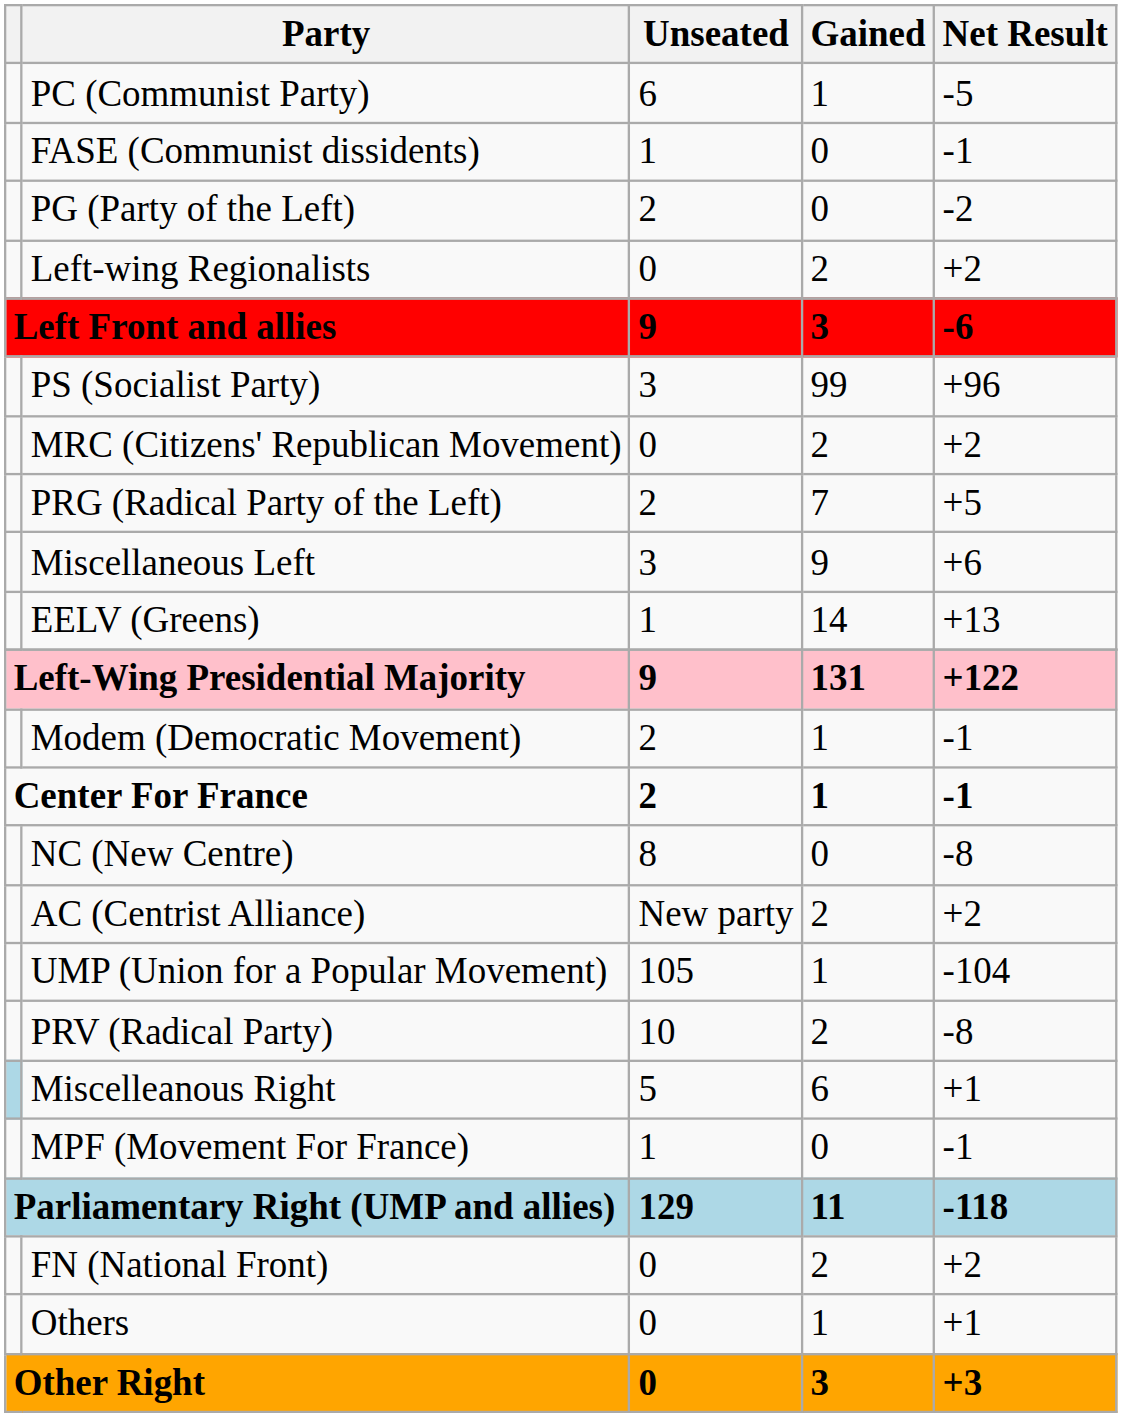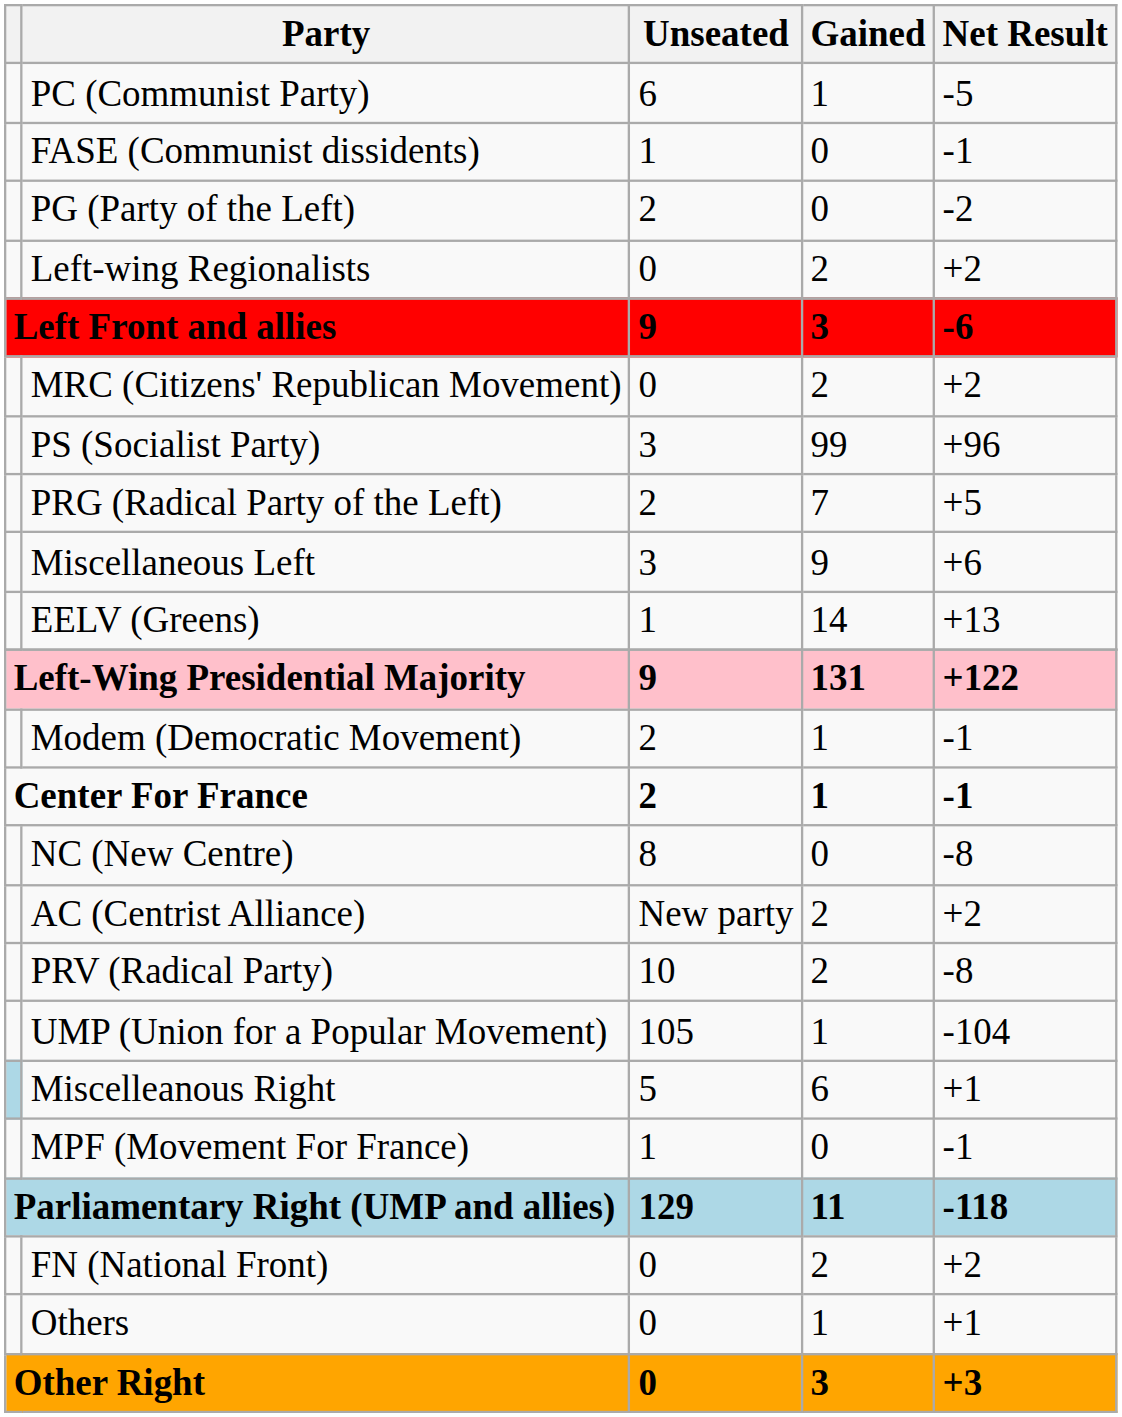rows swapped: PS (Socialist Party) <-> MRC (Citizens' Republican Movement)
rows swapped: PRV (Radical Party) <-> UMP (Union for a Popular Movement)
